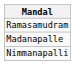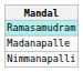row 2 | column 1: no background -> paleturquoise background
